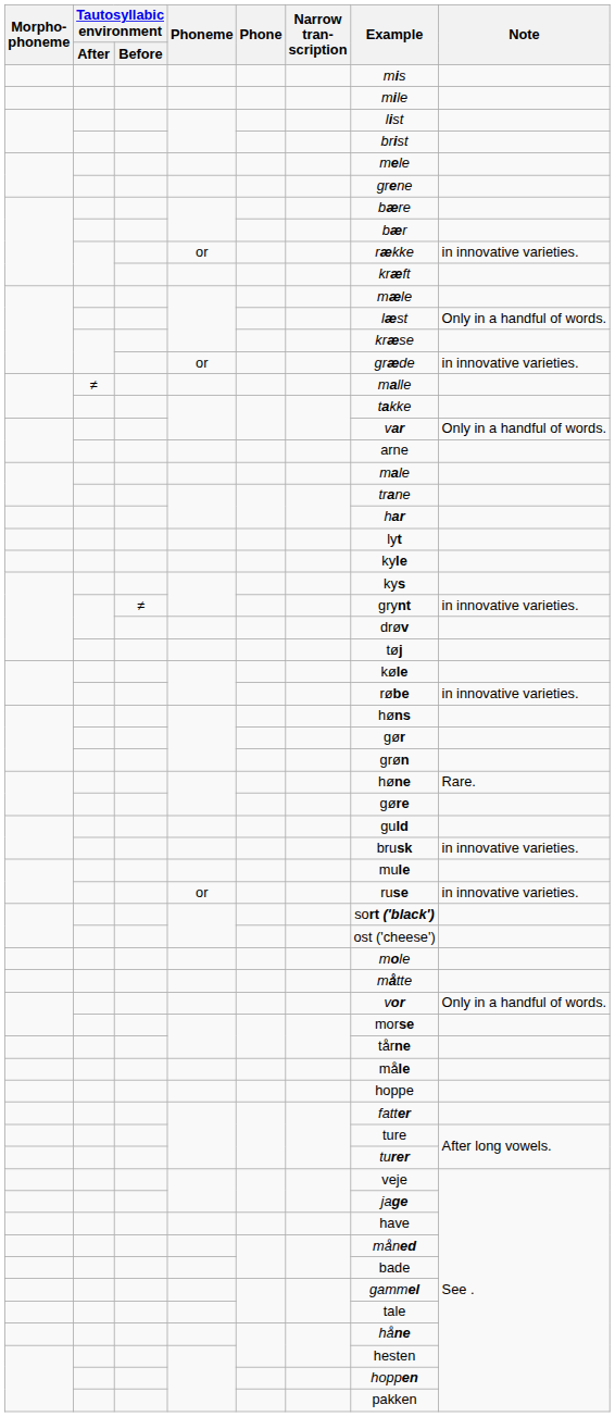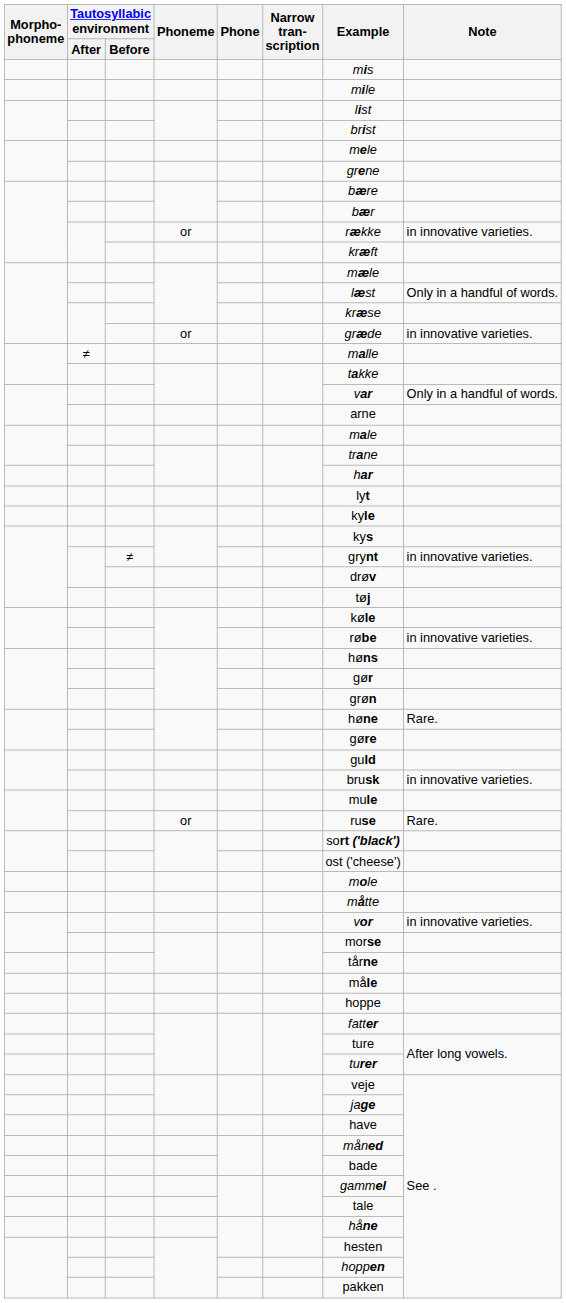row 40 | Note: in innovative varieties. -> Rare.
row 45 | Note: Only in a handful of words. -> in innovative varieties.
